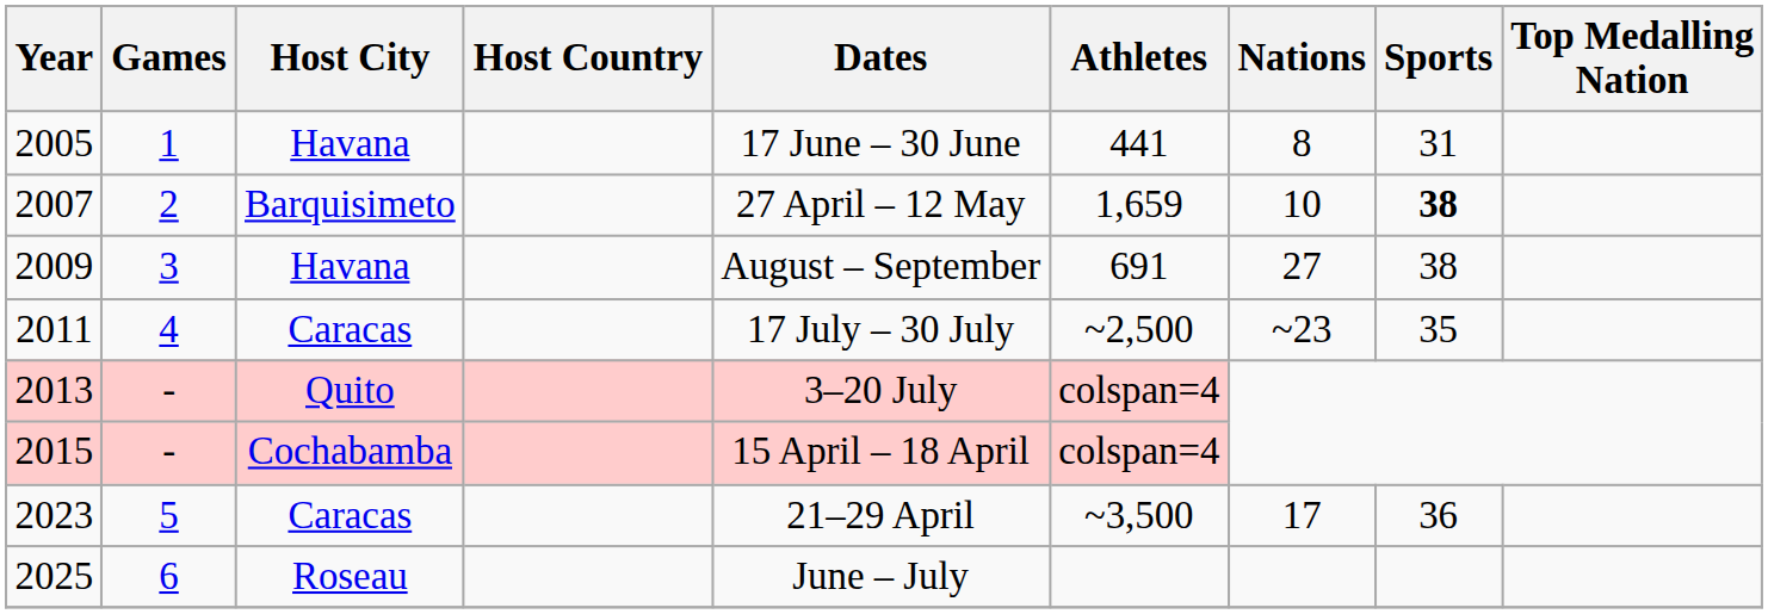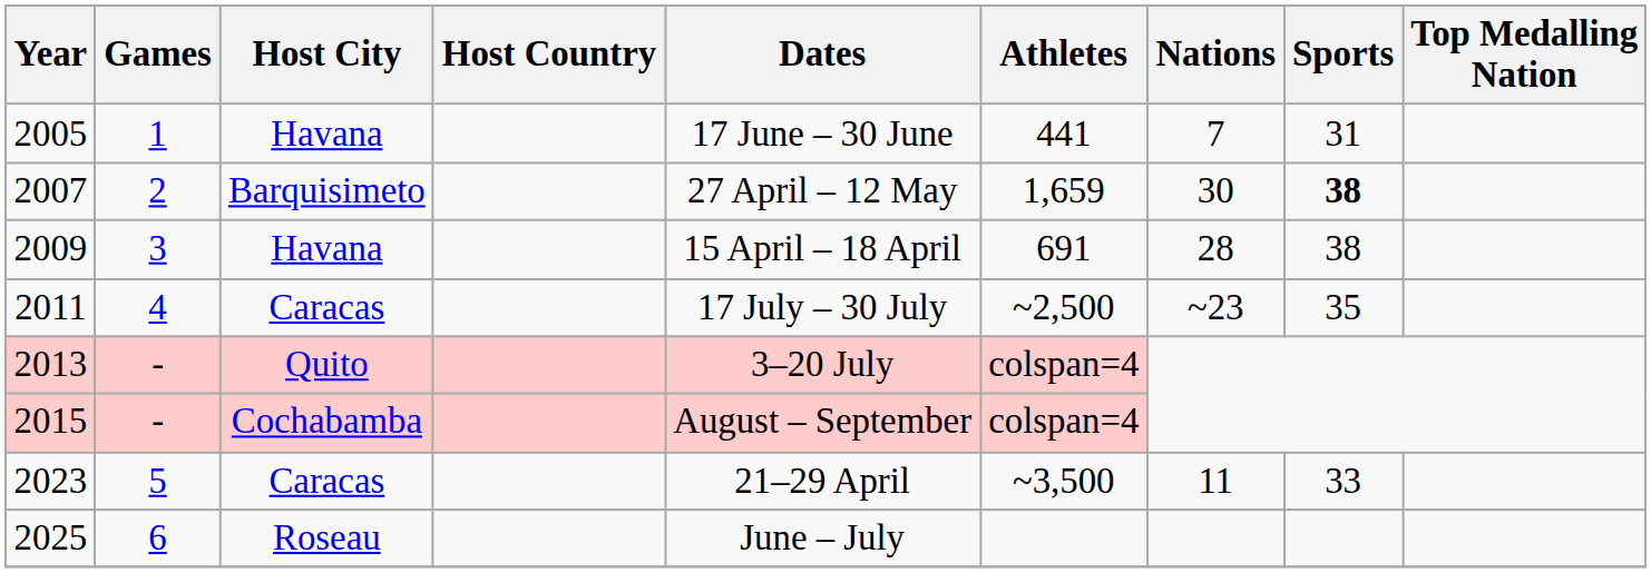2005 | Nations: 8 -> 7
2007 | Nations: 10 -> 30
2009 | Dates: August – September -> 15 April – 18 April
2009 | Nations: 27 -> 28
2015 | Dates: 15 April – 18 April -> August – September
2023 | Nations: 17 -> 11
2023 | Sports: 36 -> 33
